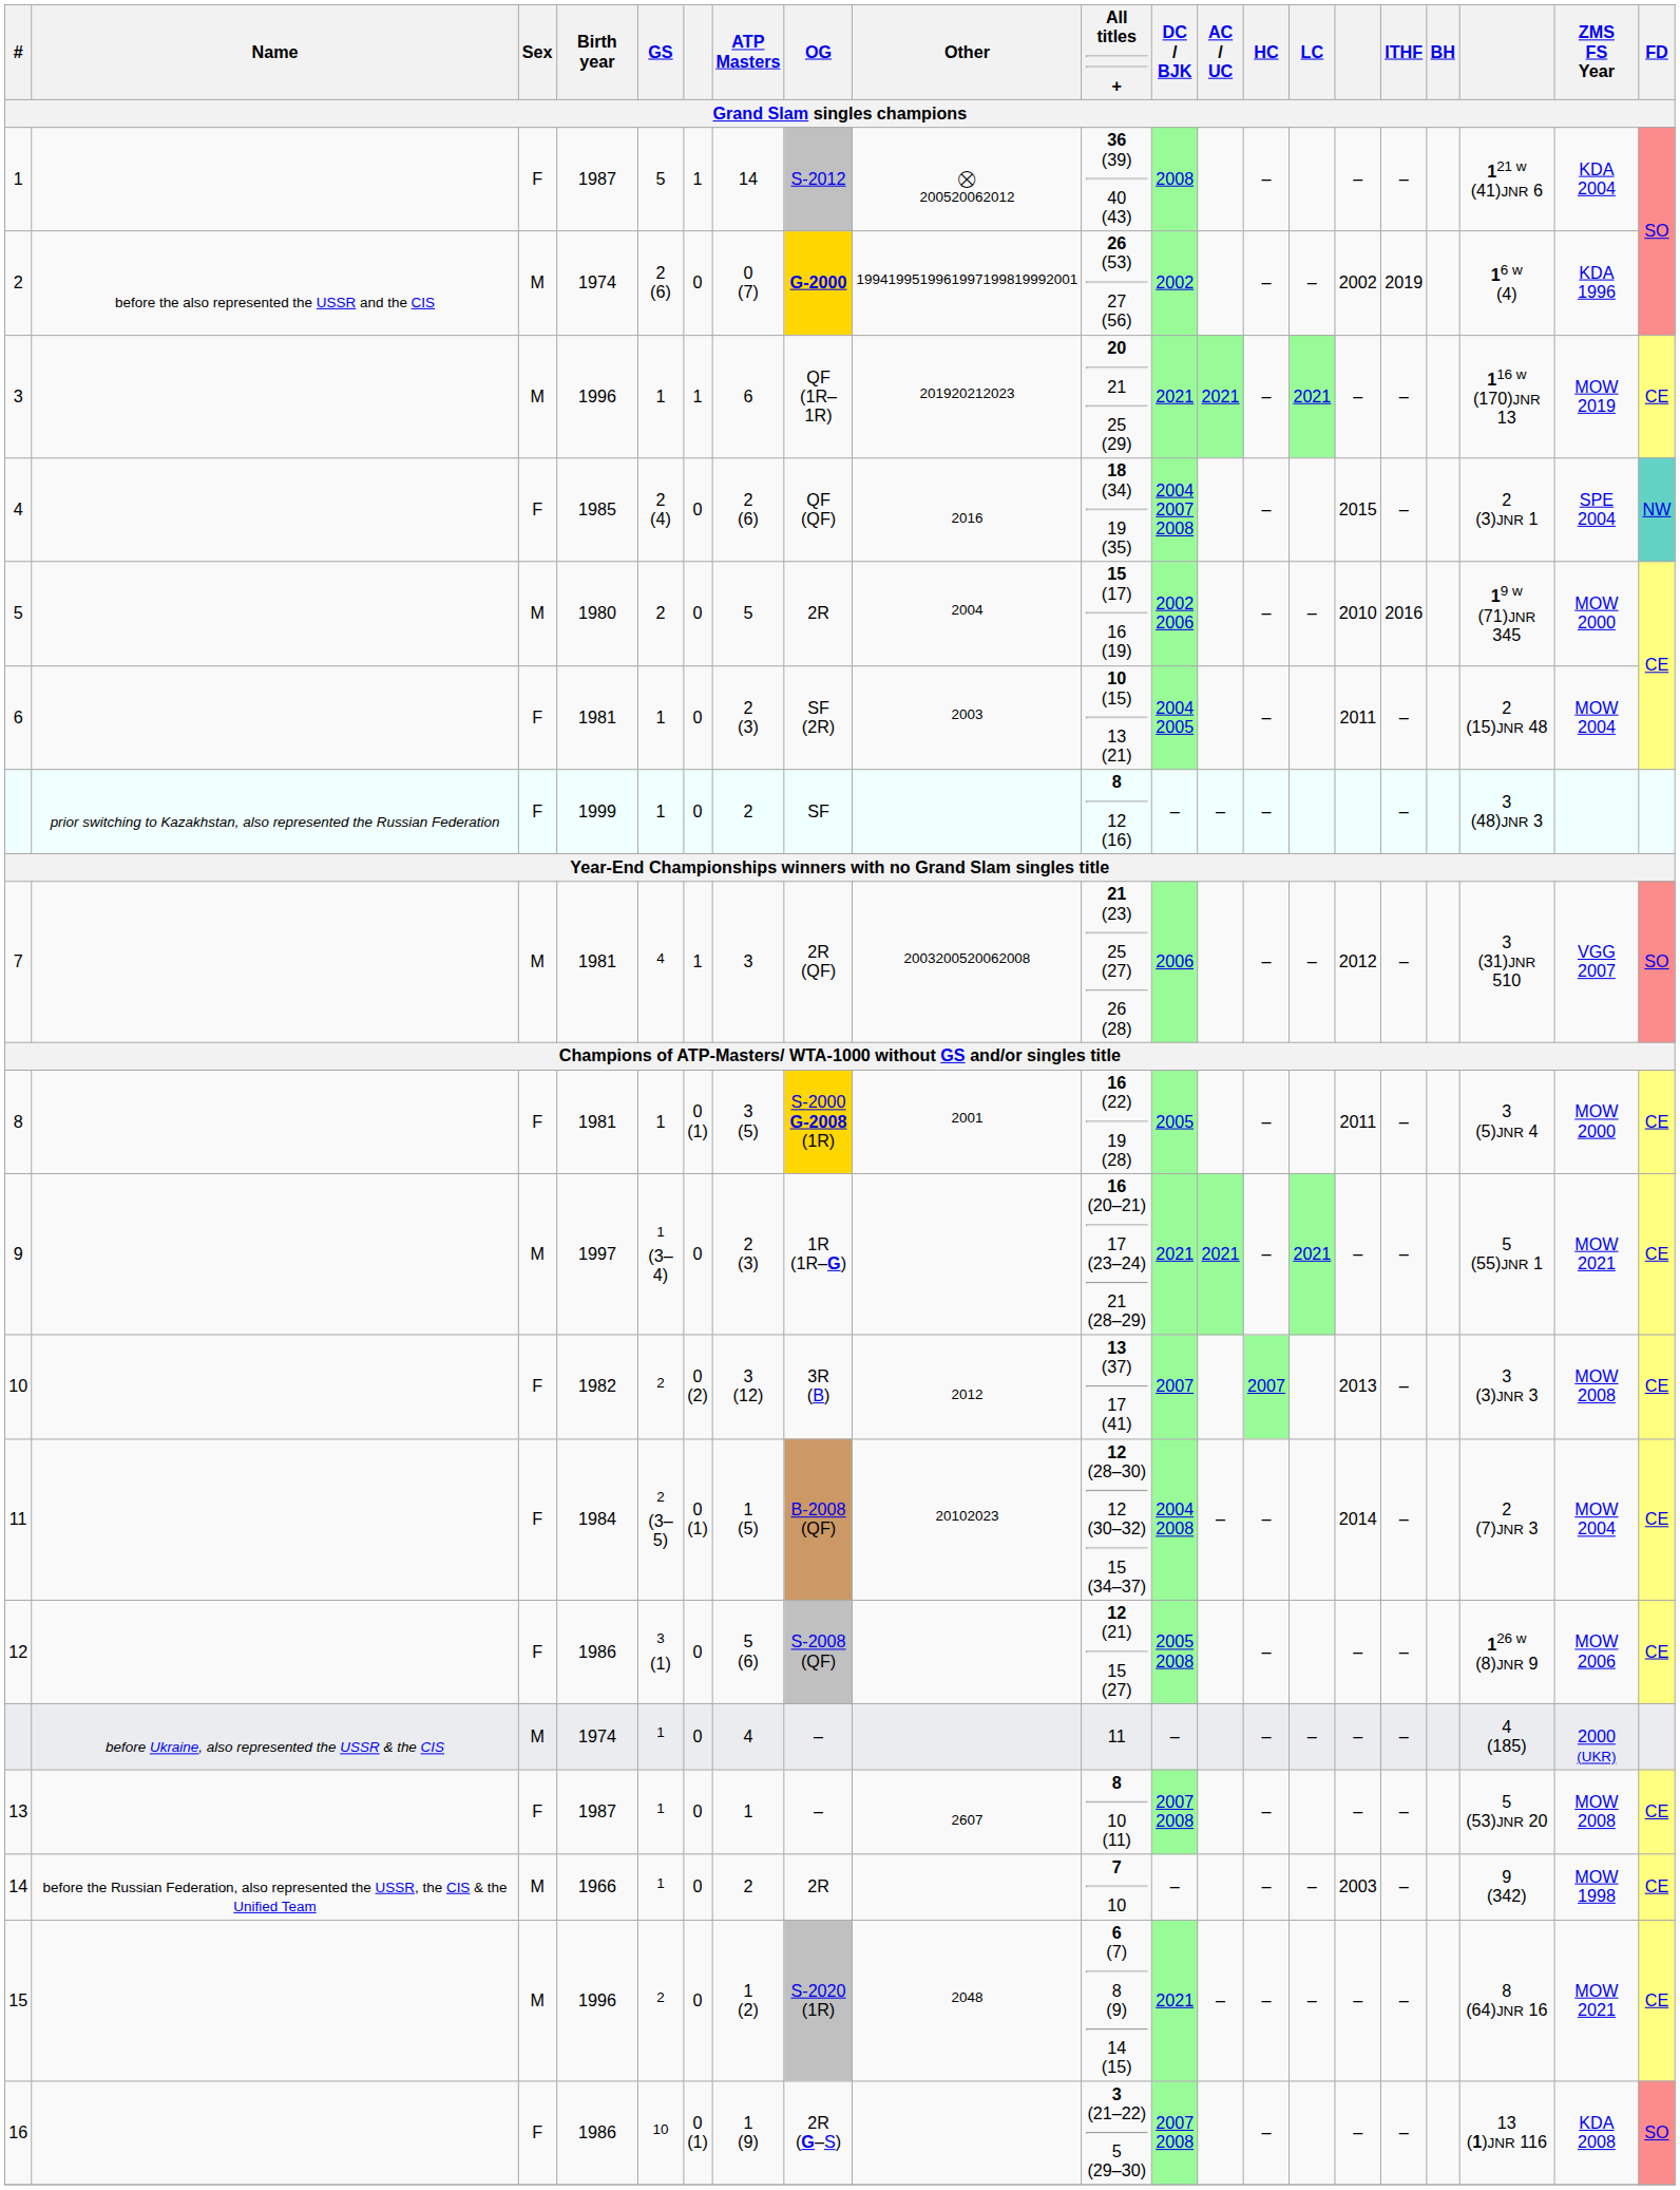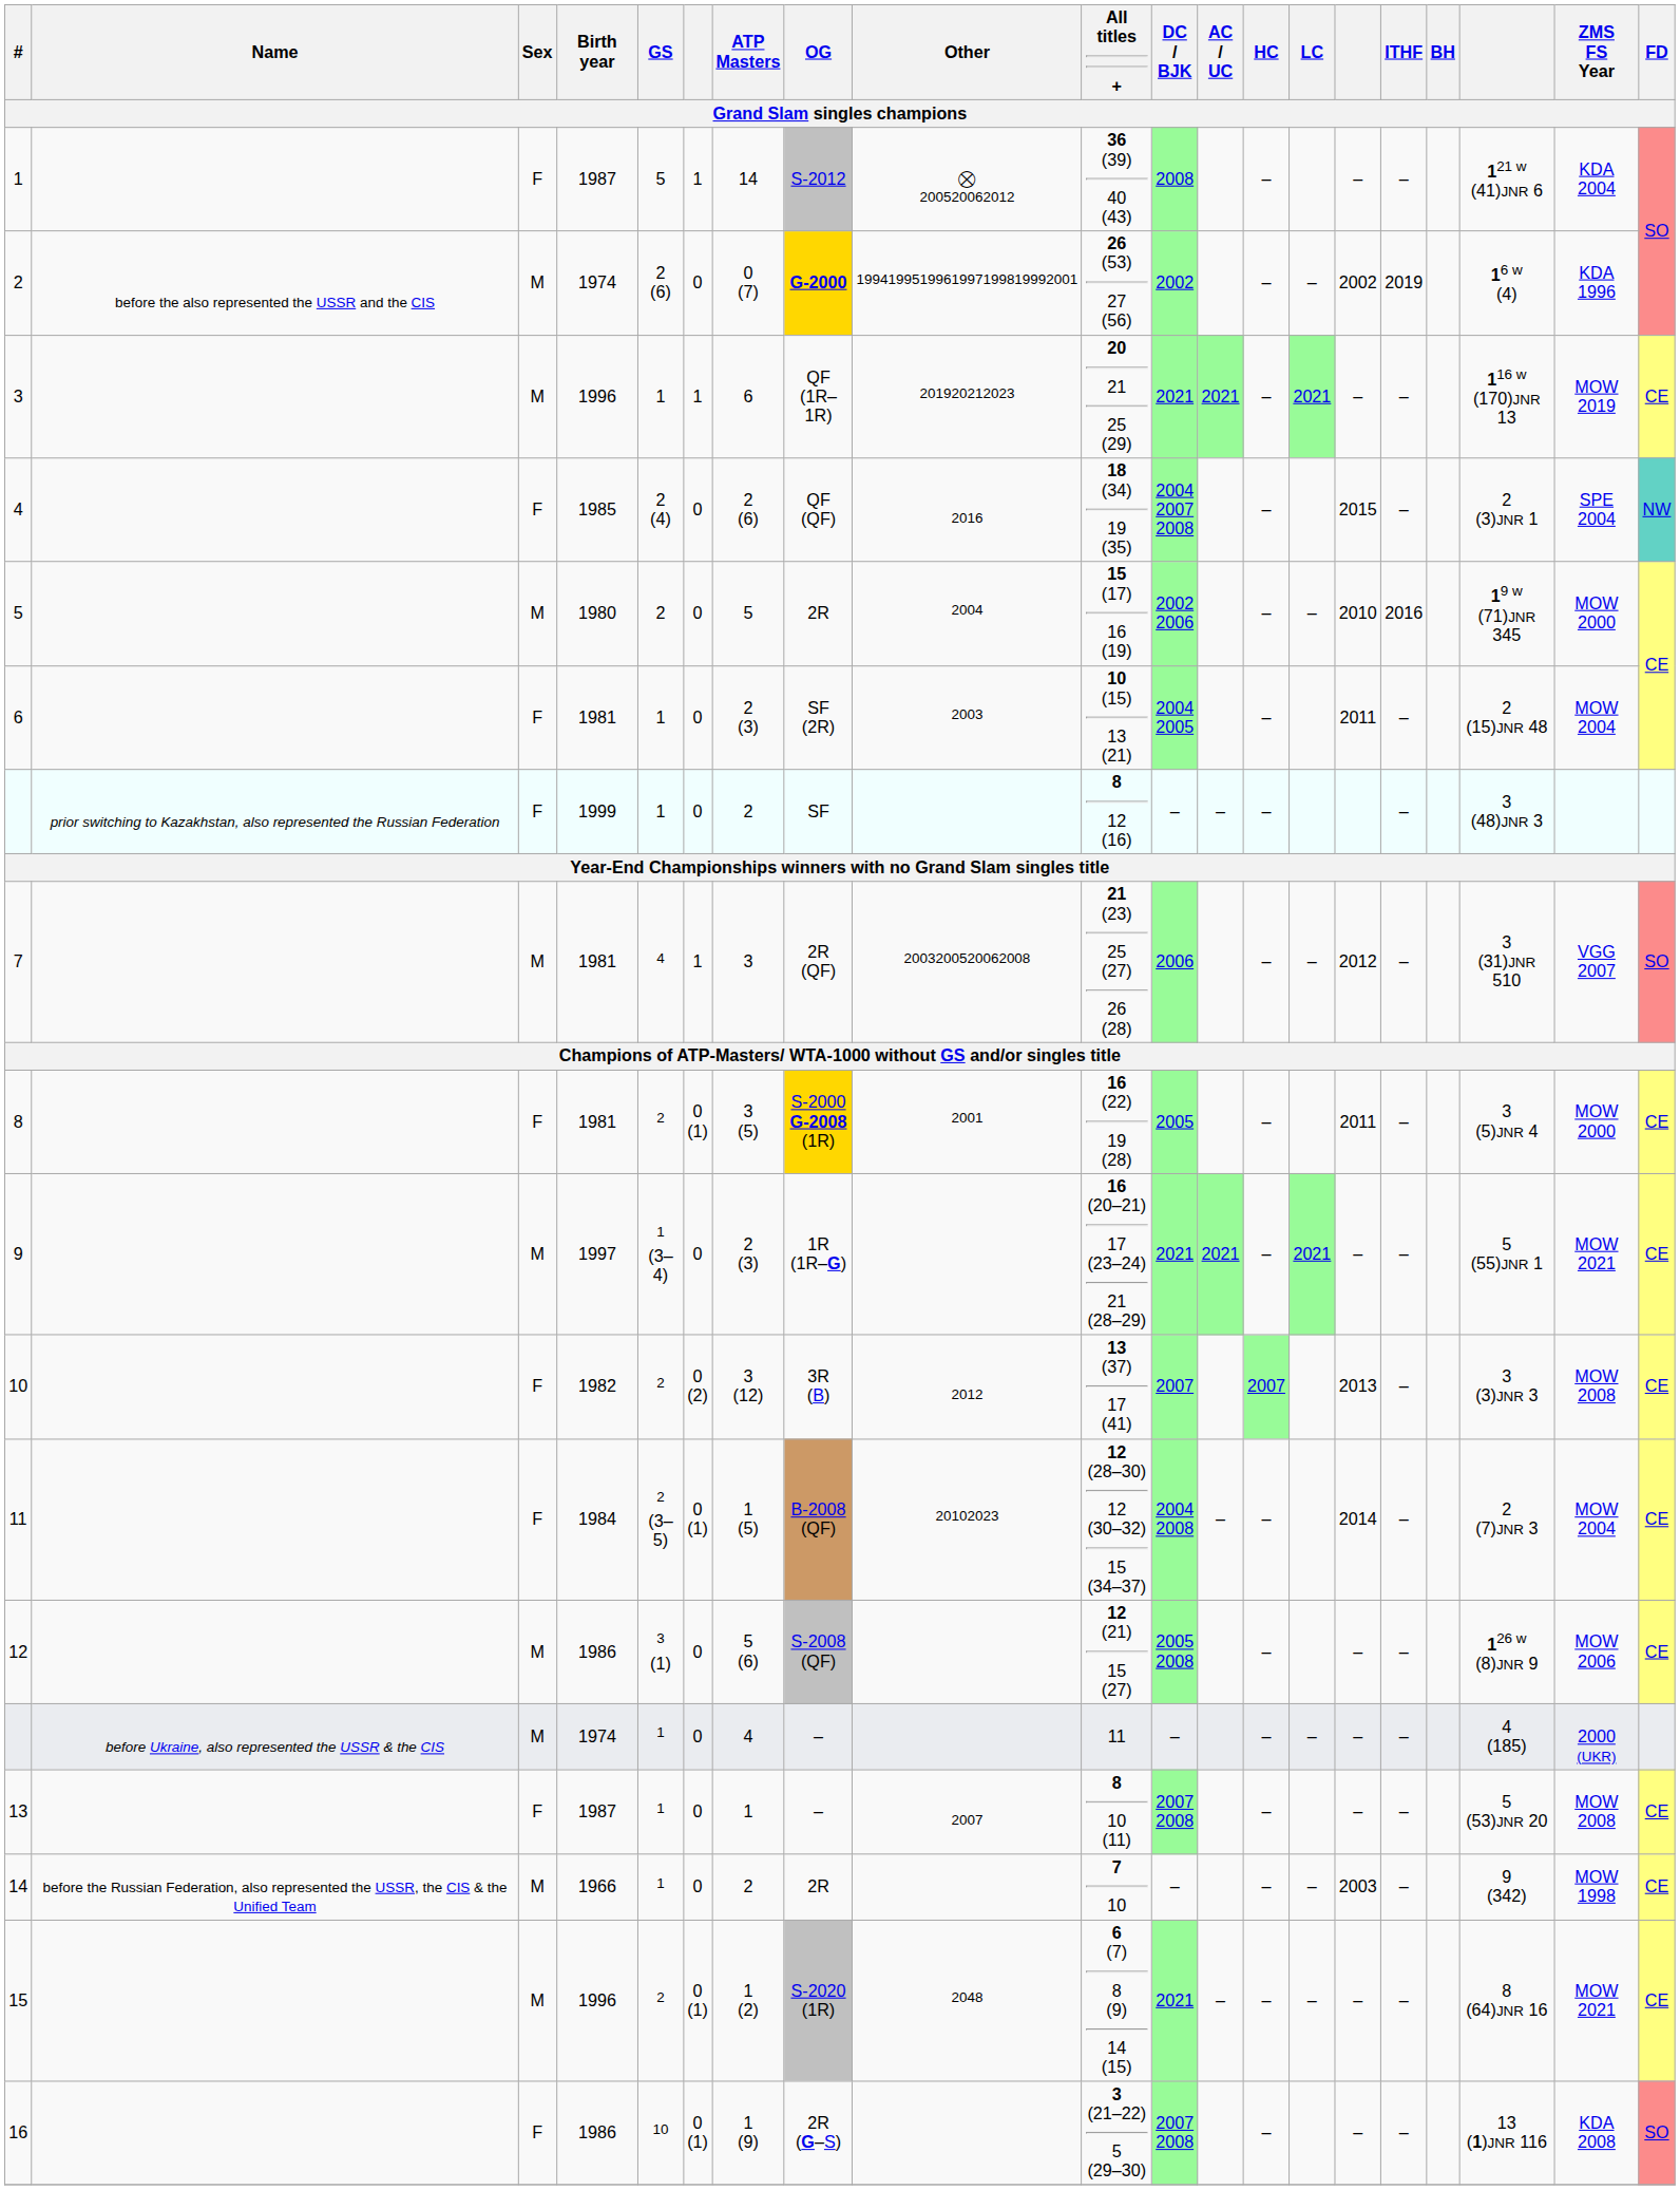8 | GS: 1 -> 2
12 | Sex: F -> M
13 | Other: 2607 -> 2007
15 | column 6: 0 -> 0 (1)
